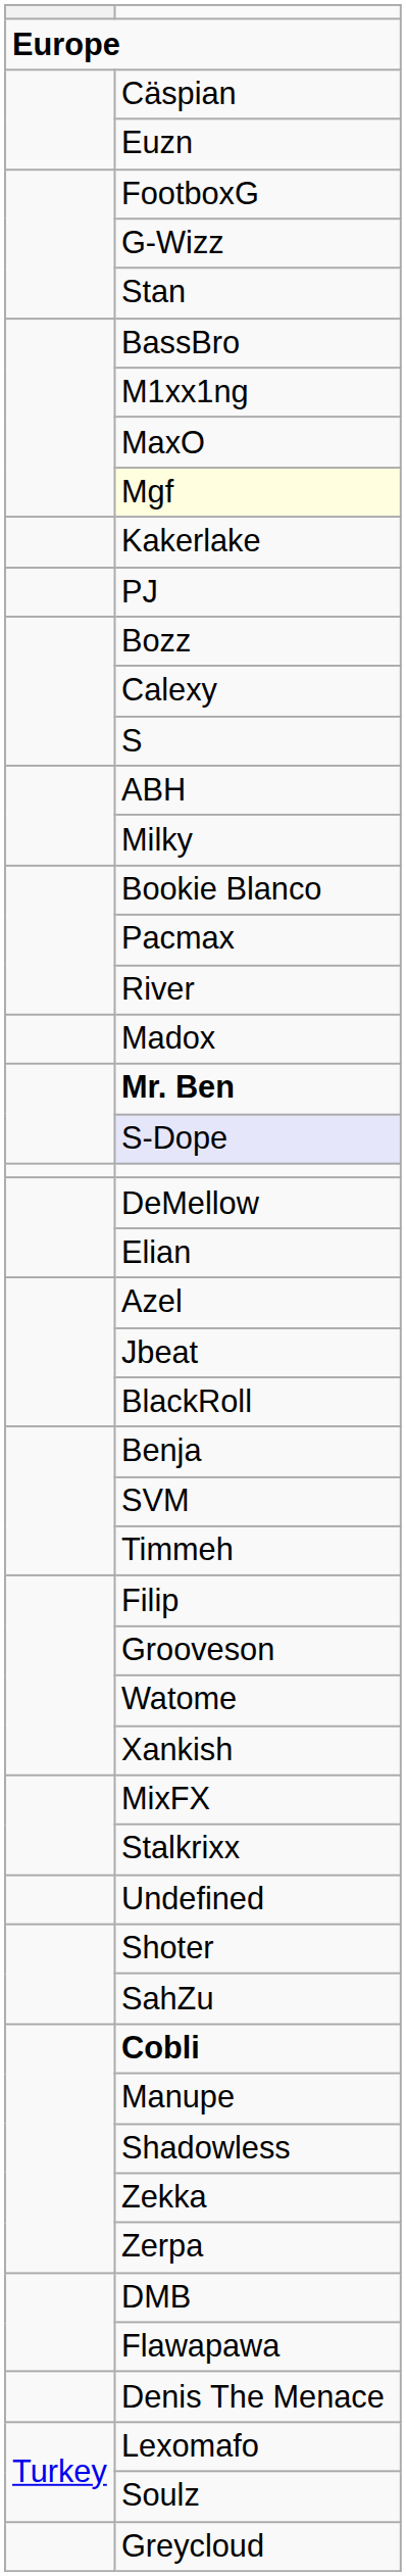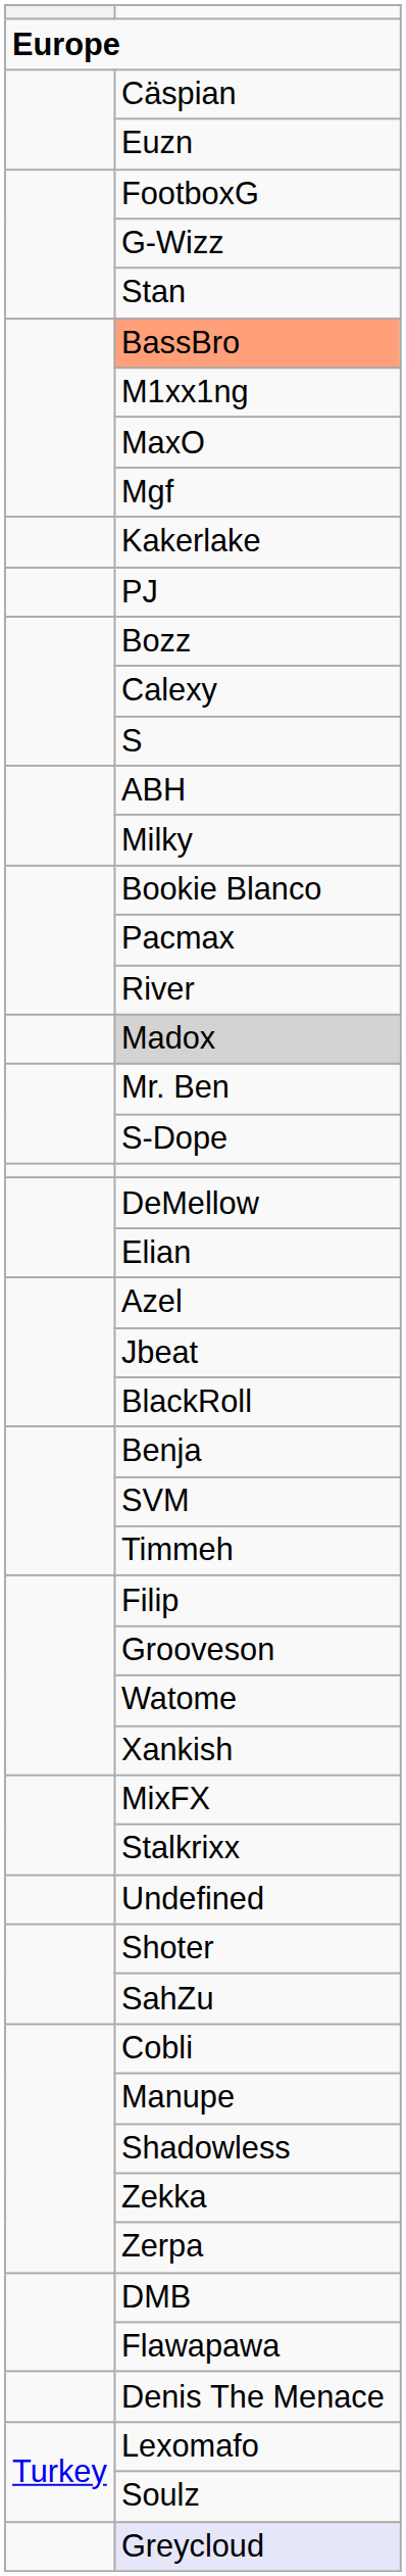BassBro | column 2: no background -> lightsalmon background
Mgf | column 2: lightyellow background -> no background
Madox | column 2: no background -> lightgrey background
Mr. Ben | column 2: bold -> normal
S-Dope | column 2: lavender background -> no background
Cobli | column 2: bold -> normal
Greycloud | column 2: no background -> lavender background
